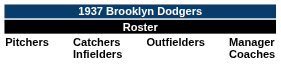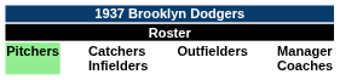Pitchers | column 1: no background -> lightgreen background
